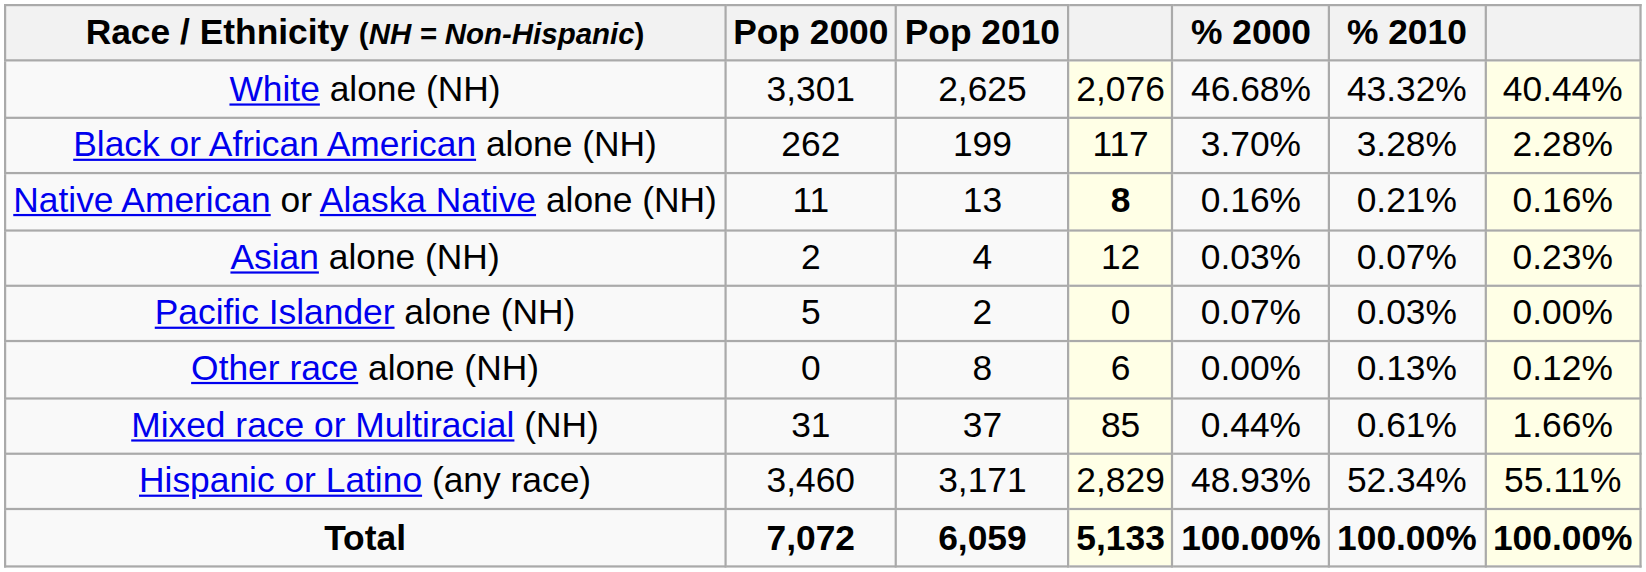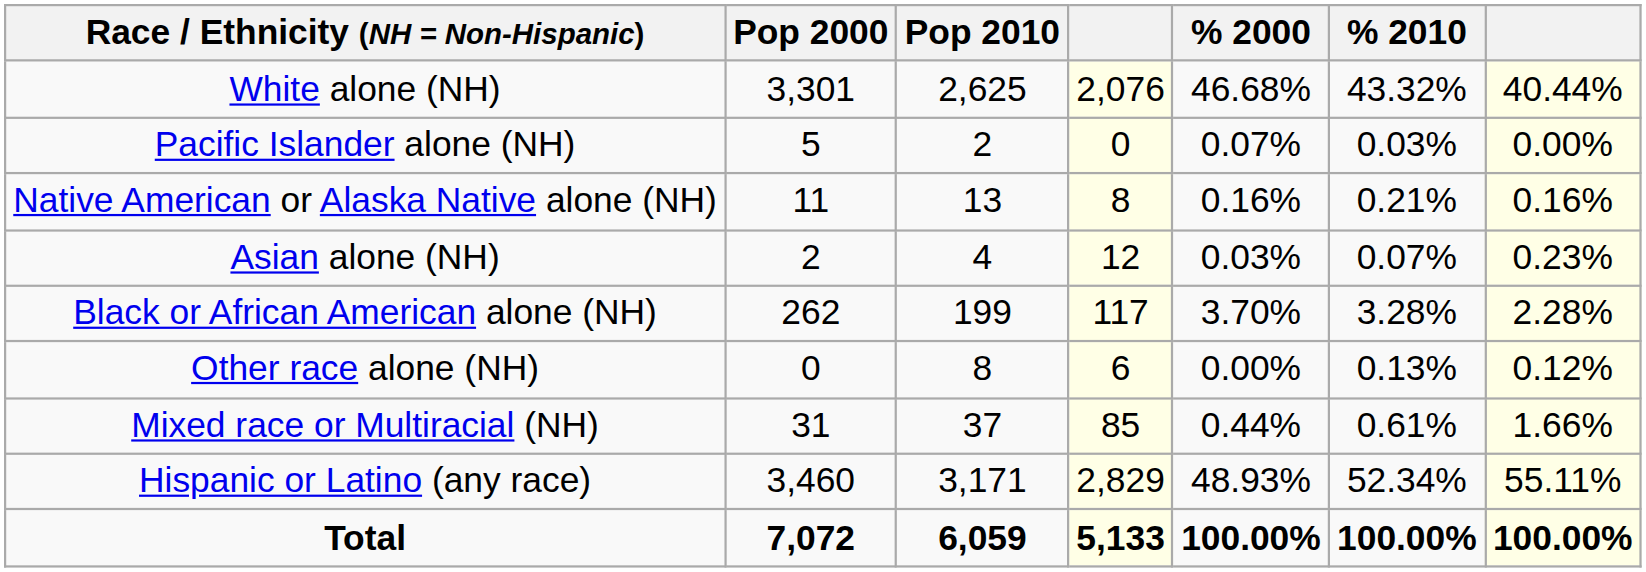rows swapped: Black or African American alone (NH) <-> Pacific Islander alone (NH)
Native American or Alaska Native alone (NH) | column 4: bold -> normal
